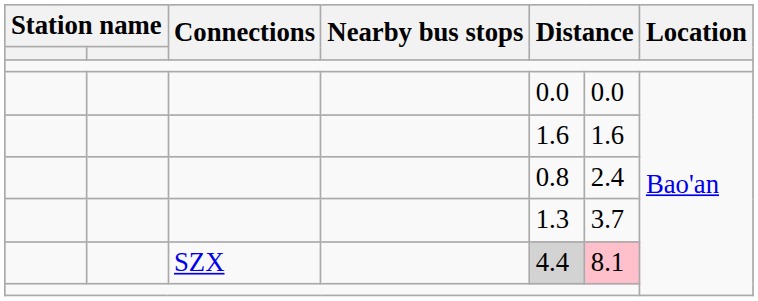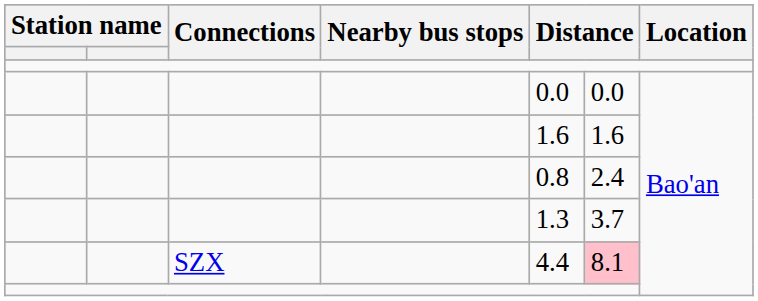SZX | column 5: lightgrey background -> no background
